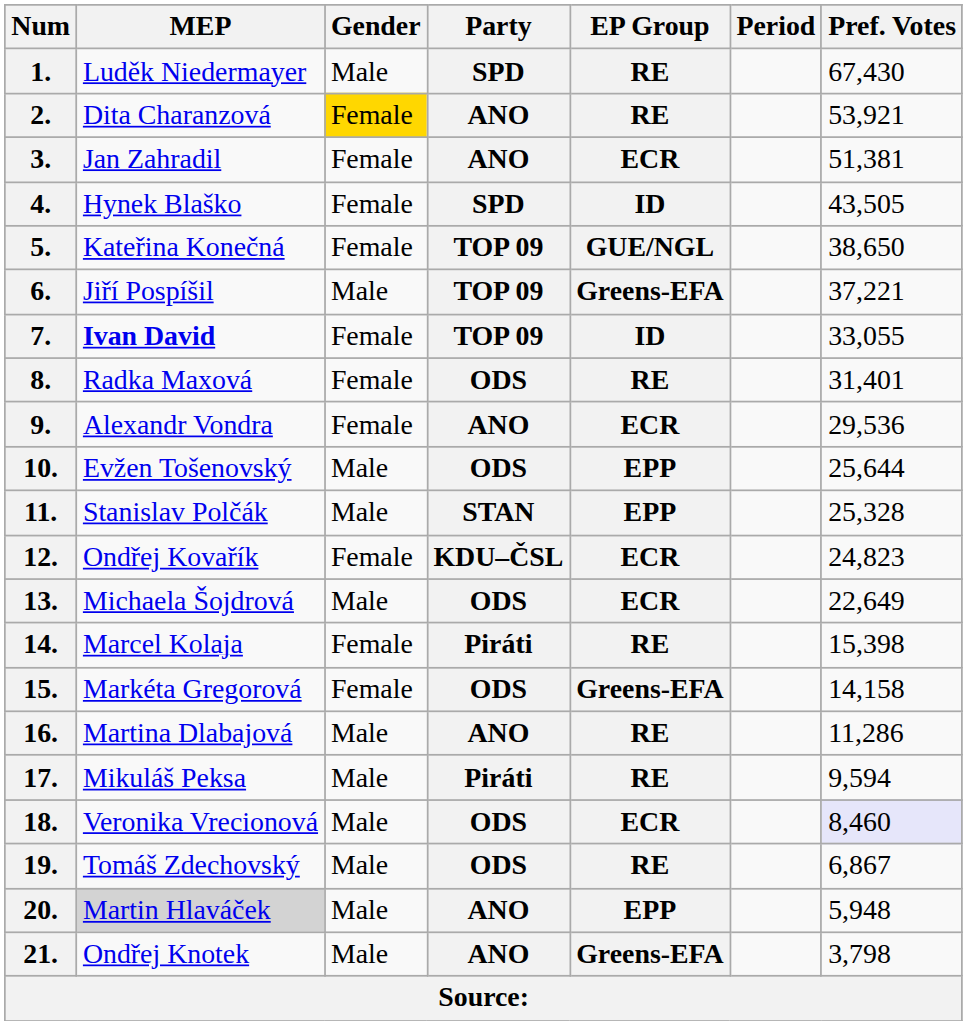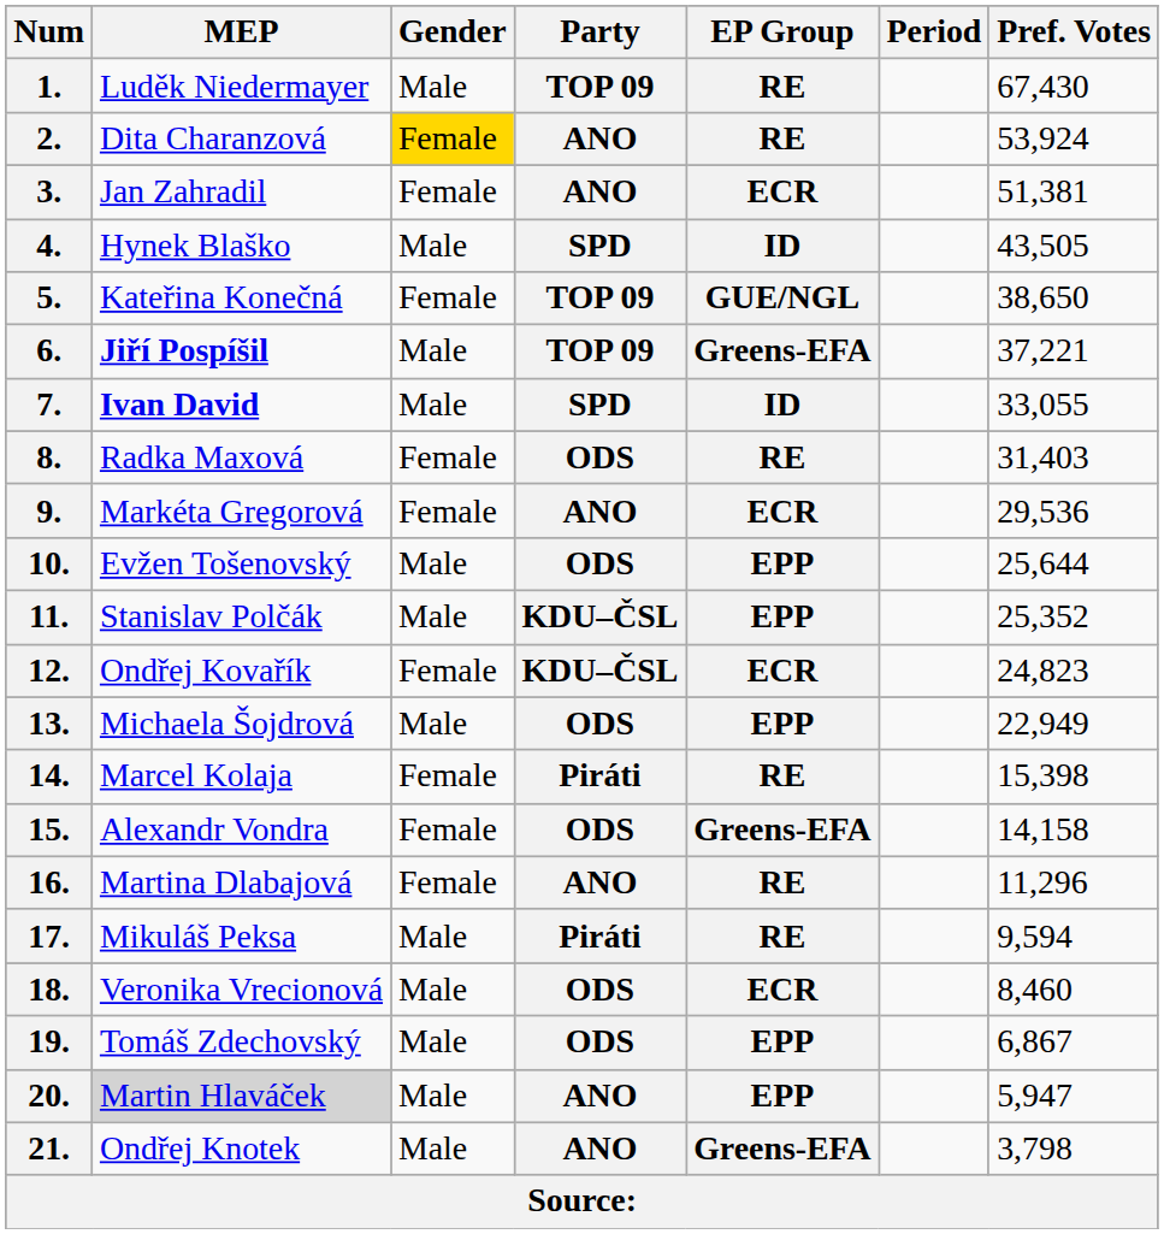1. | Party: SPD -> TOP 09
2. | Pref. Votes: 53,921 -> 53,924
4. | Gender: Female -> Male
6. | MEP: normal -> bold
7. | Gender: Female -> Male
7. | Party: TOP 09 -> SPD
8. | Pref. Votes: 31,401 -> 31,403
9. | MEP: Alexandr Vondra -> Markéta Gregorová
11. | Party: STAN -> KDU–ČSL
11. | Pref. Votes: 25,328 -> 25,352
13. | EP Group: ECR -> EPP
13. | Pref. Votes: 22,649 -> 22,949
15. | MEP: Markéta Gregorová -> Alexandr Vondra
16. | Gender: Male -> Female
16. | Pref. Votes: 11,286 -> 11,296
18. | Pref. Votes: lavender background -> no background
19. | EP Group: RE -> EPP
20. | Pref. Votes: 5,948 -> 5,947
